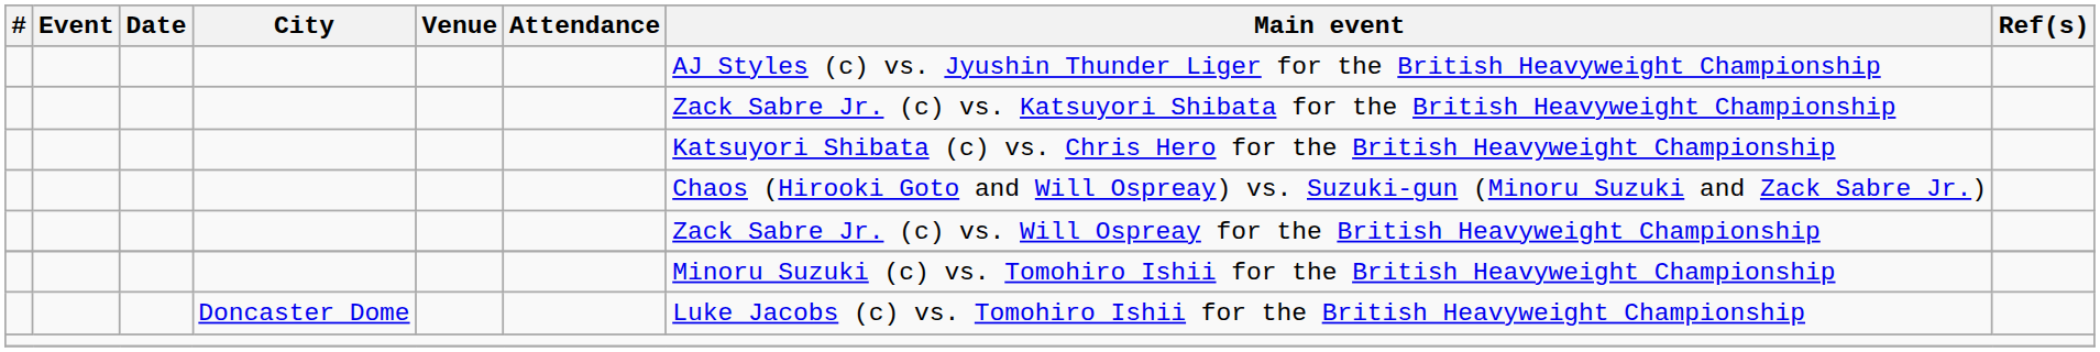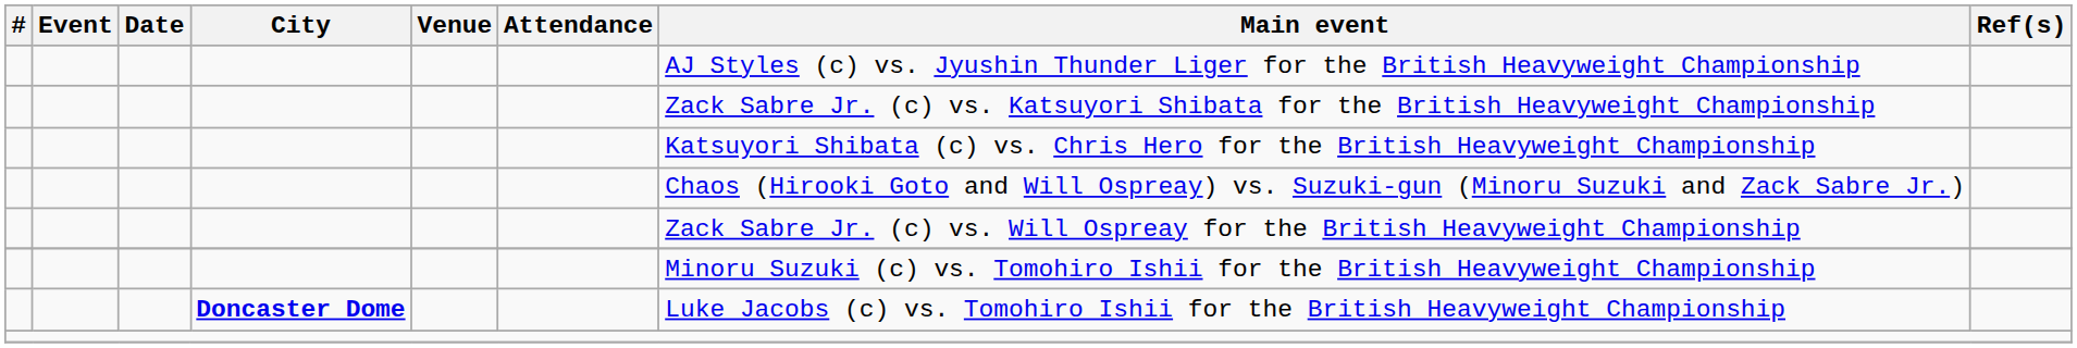Doncaster Dome | City: normal -> bold
